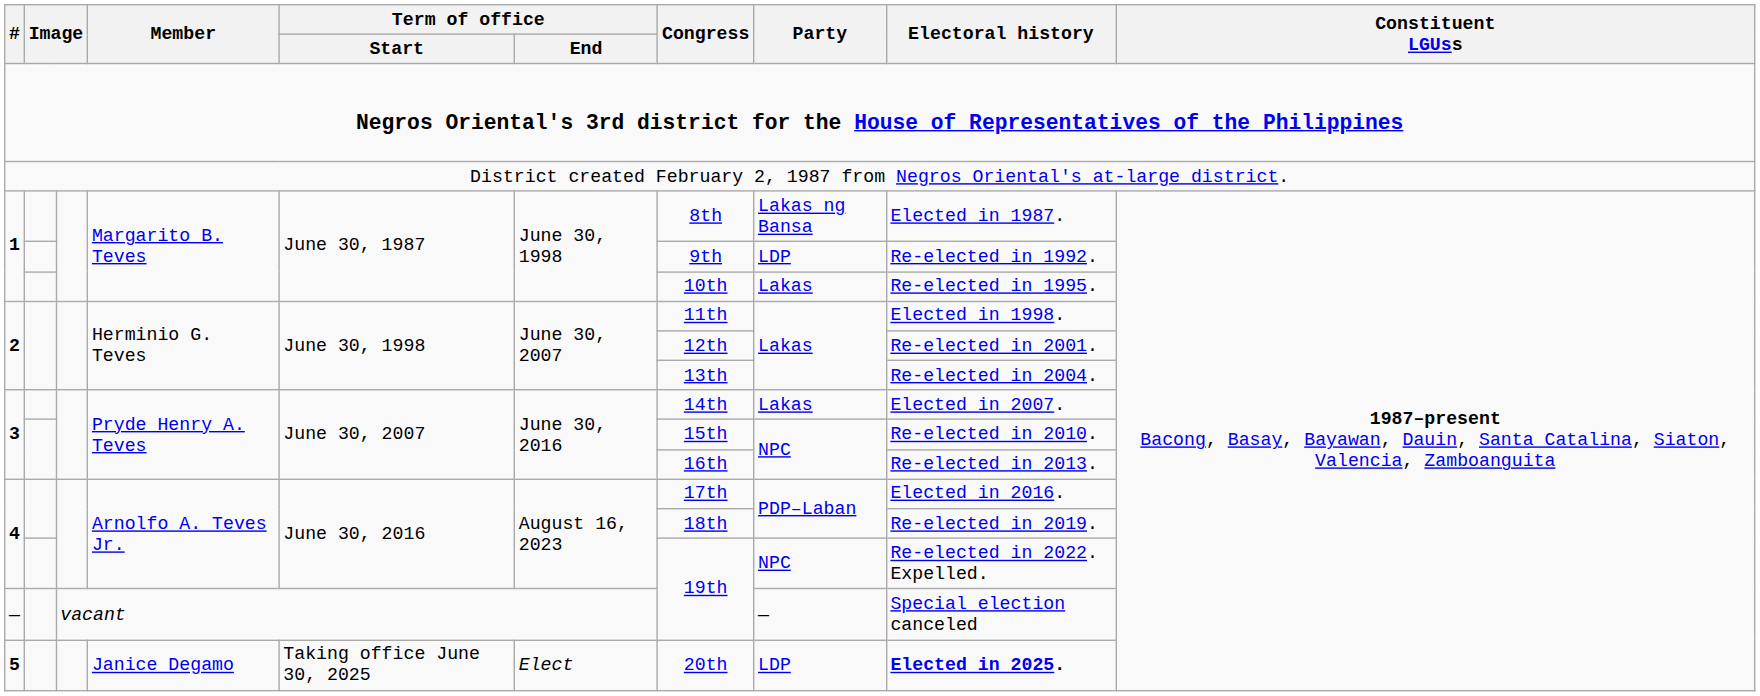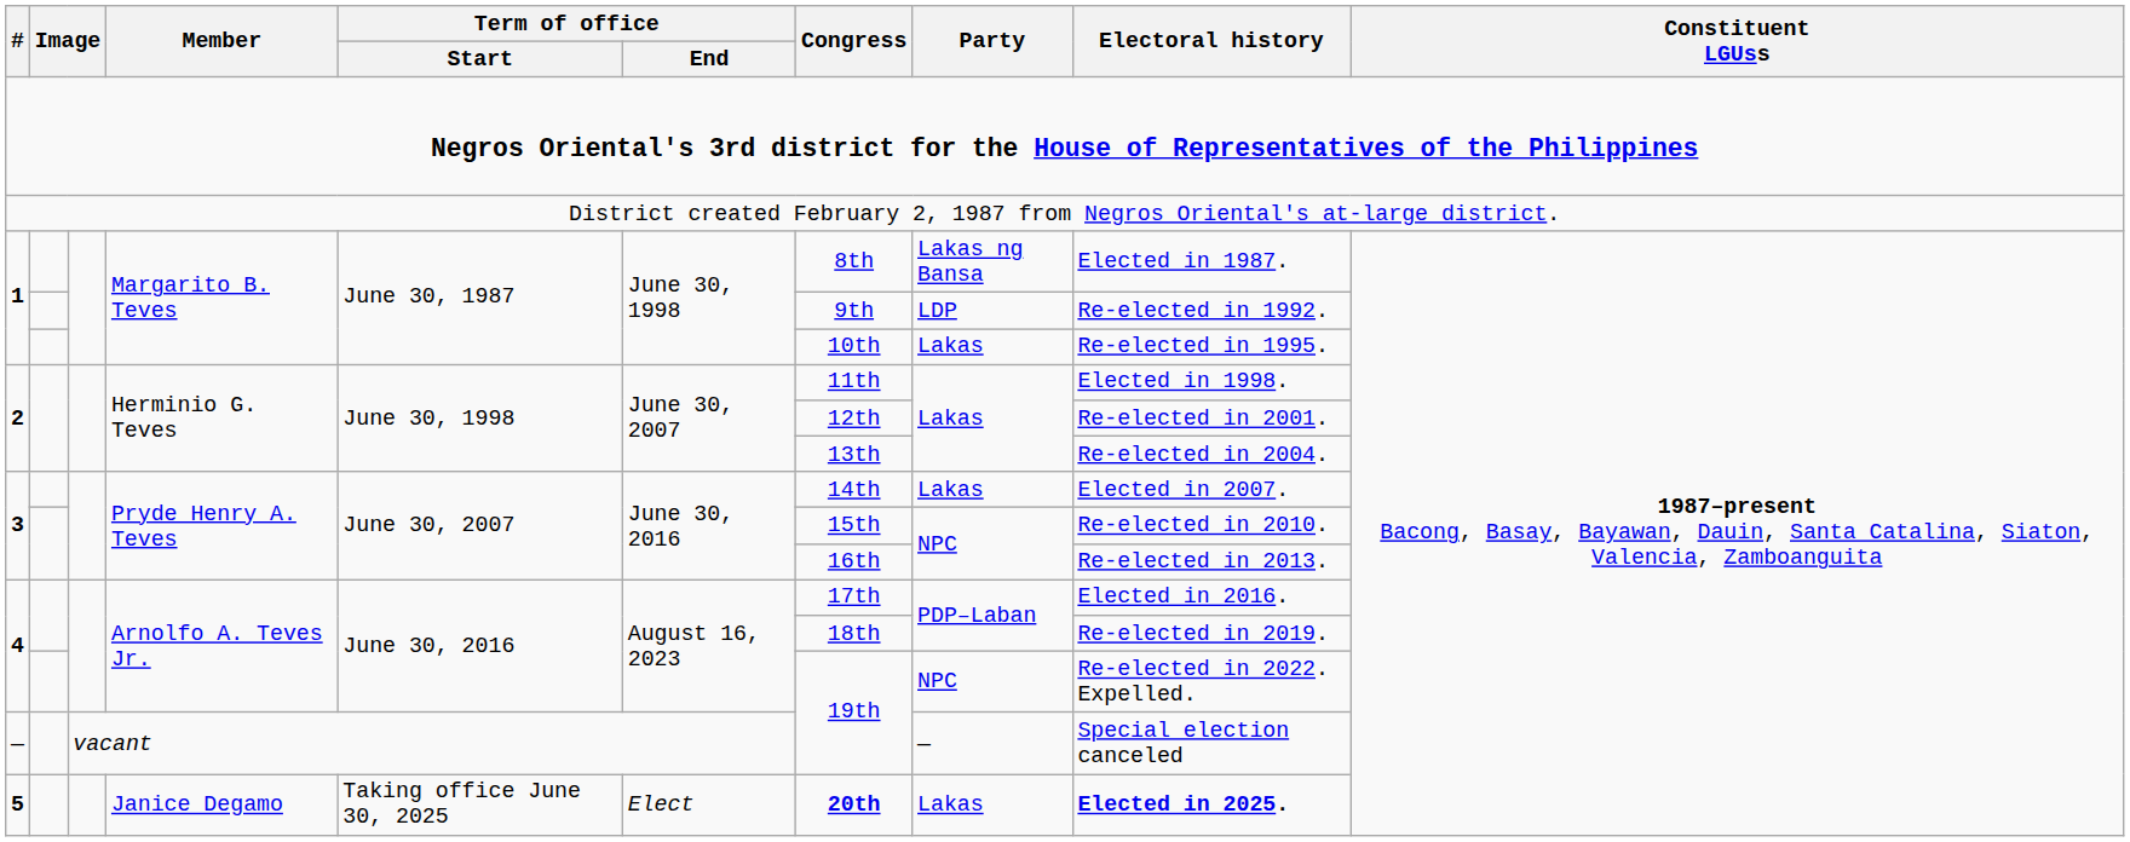5 | Congress: normal -> bold
5 | Party: LDP -> Lakas
